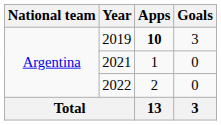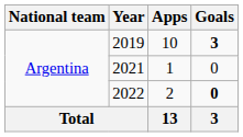2019 | Apps: bold -> normal
2019 | Goals: normal -> bold
2022 | Goals: normal -> bold
